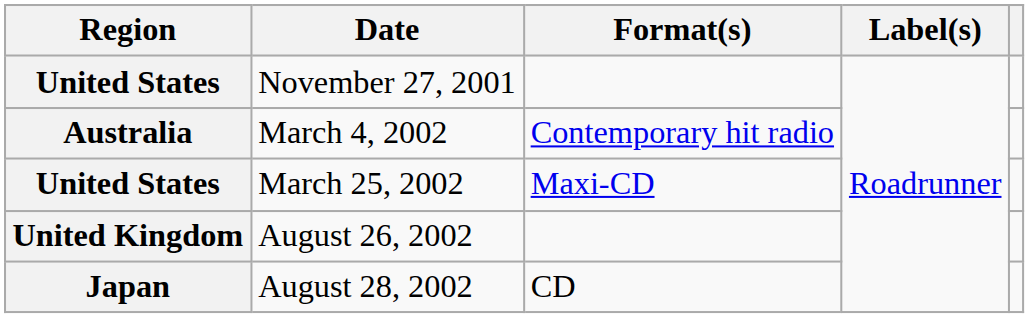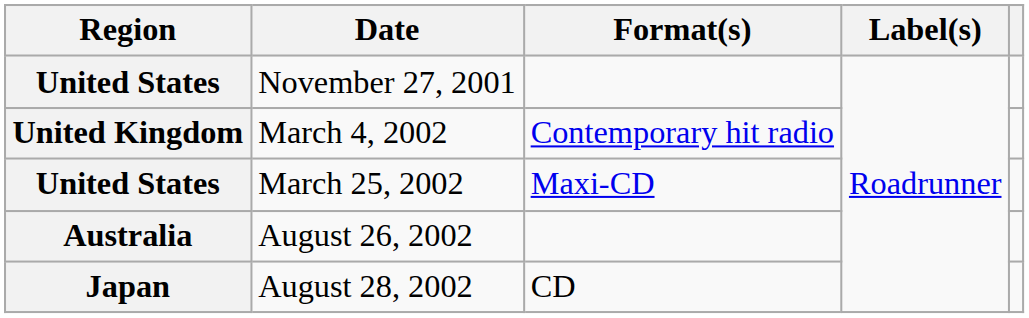March 4, 2002 | Region: Australia -> United Kingdom
August 26, 2002 | Region: United Kingdom -> Australia
